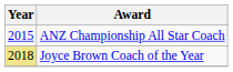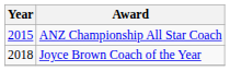Joyce Brown Coach of the Year | Year: khaki background -> no background
